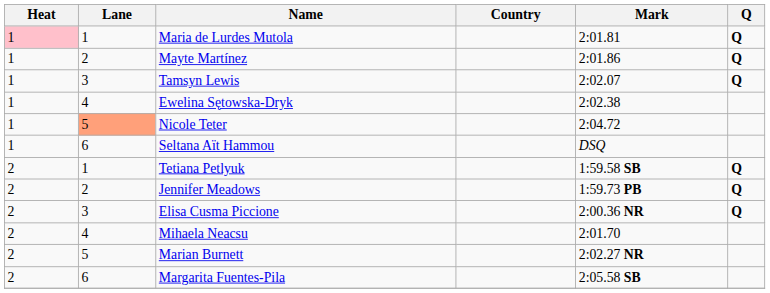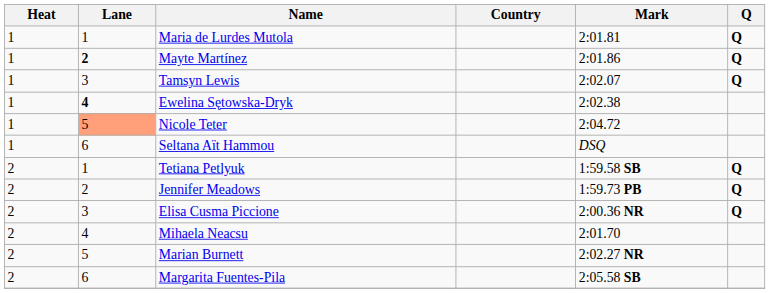Maria de Lurdes Mutola | Heat: pink background -> no background
Mayte Martínez | Lane: normal -> bold
Ewelina Sętowska-Dryk | Lane: normal -> bold
